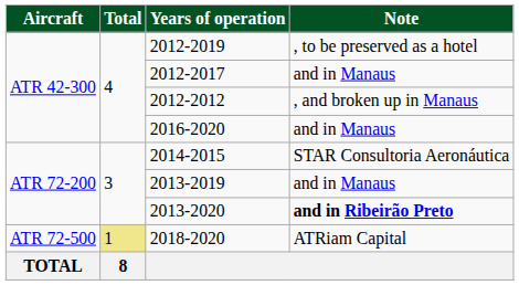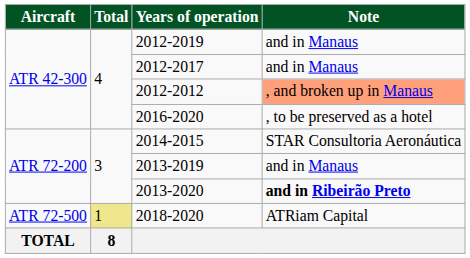2012-2019 | Note: , to be preserved as a hotel -> and in Manaus
2012-2012 | Note: no background -> lightsalmon background
2016-2020 | Note: and in Manaus -> , to be preserved as a hotel
